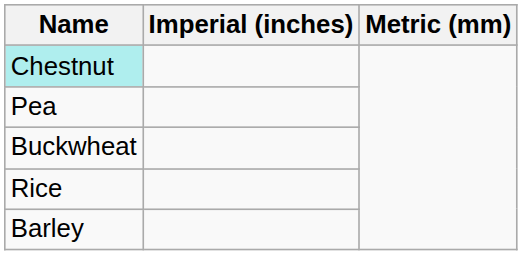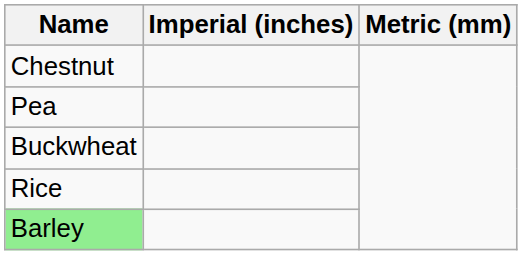Chestnut | Name: paleturquoise background -> no background
Barley | Name: no background -> lightgreen background
